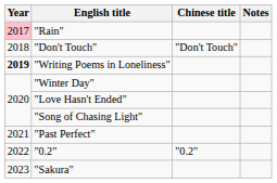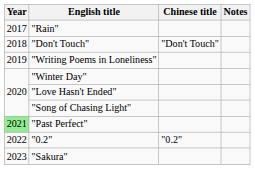"Rain" | Year: pink background -> no background
"Writing Poems in Loneliness" | Year: bold -> normal
"Past Perfect" | Year: no background -> lightgreen background
